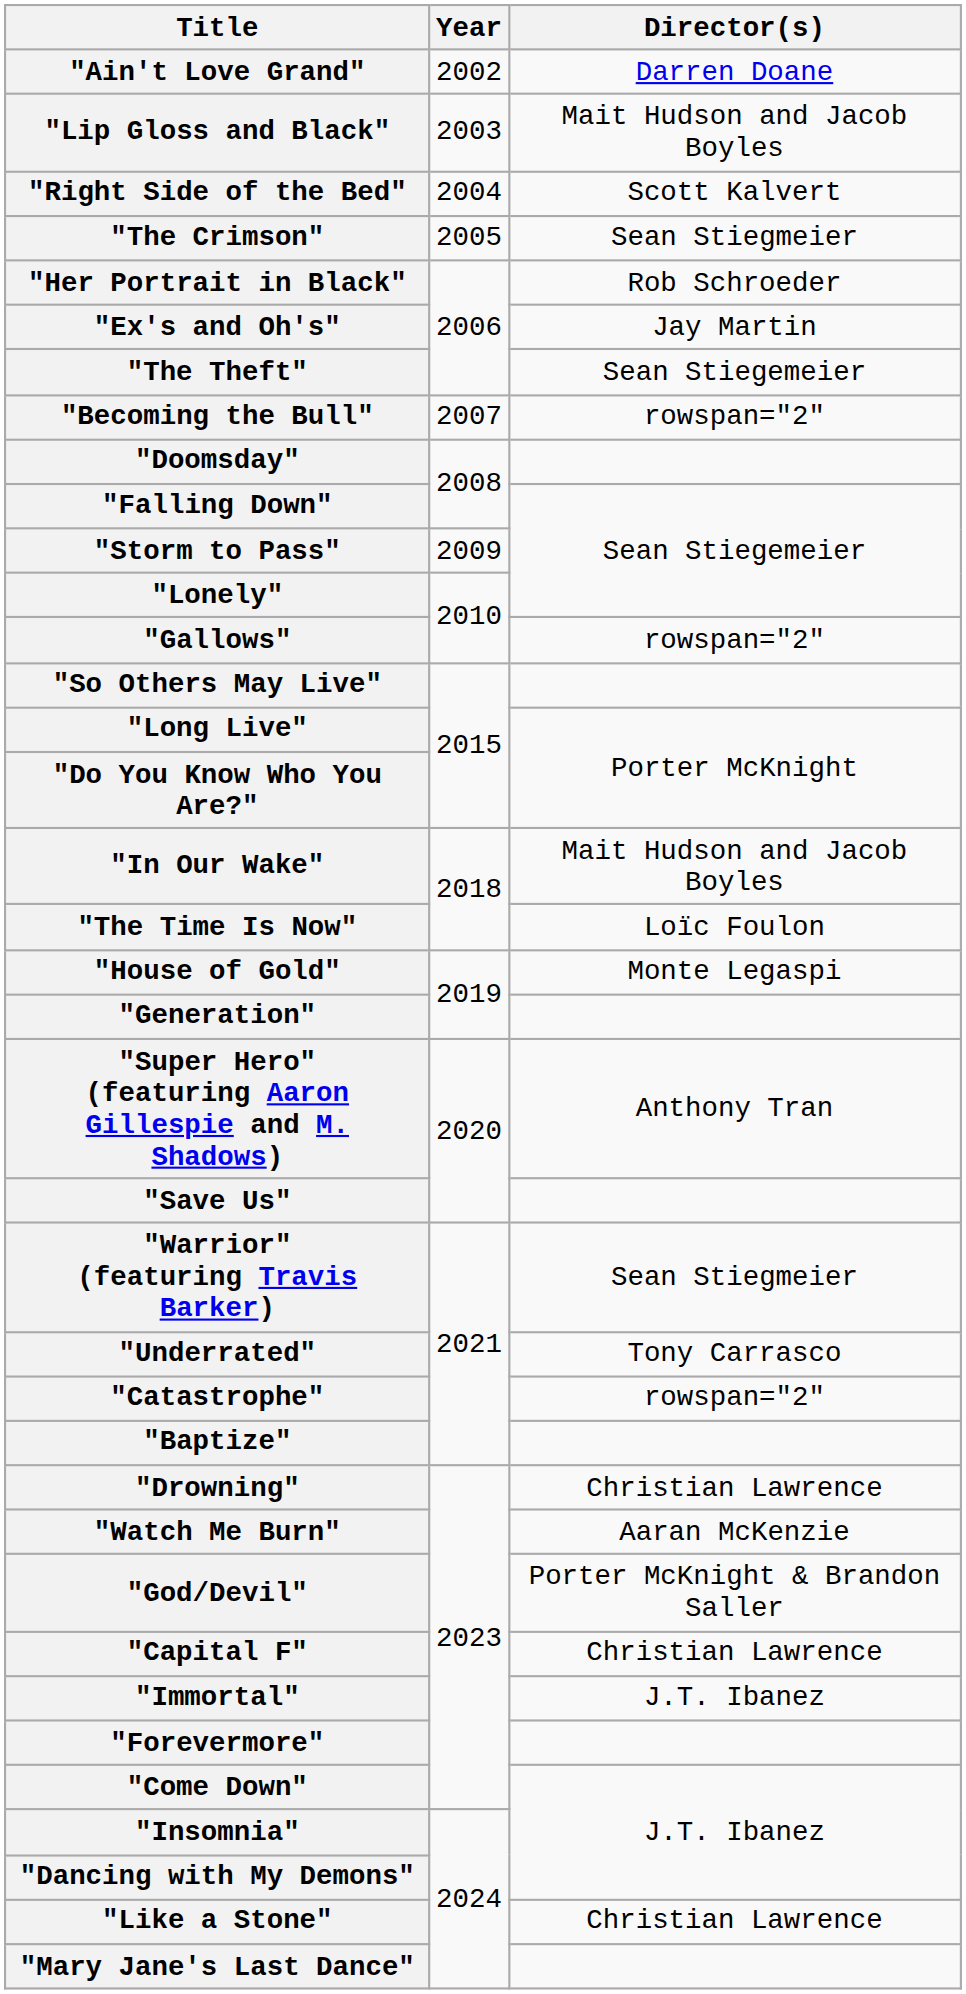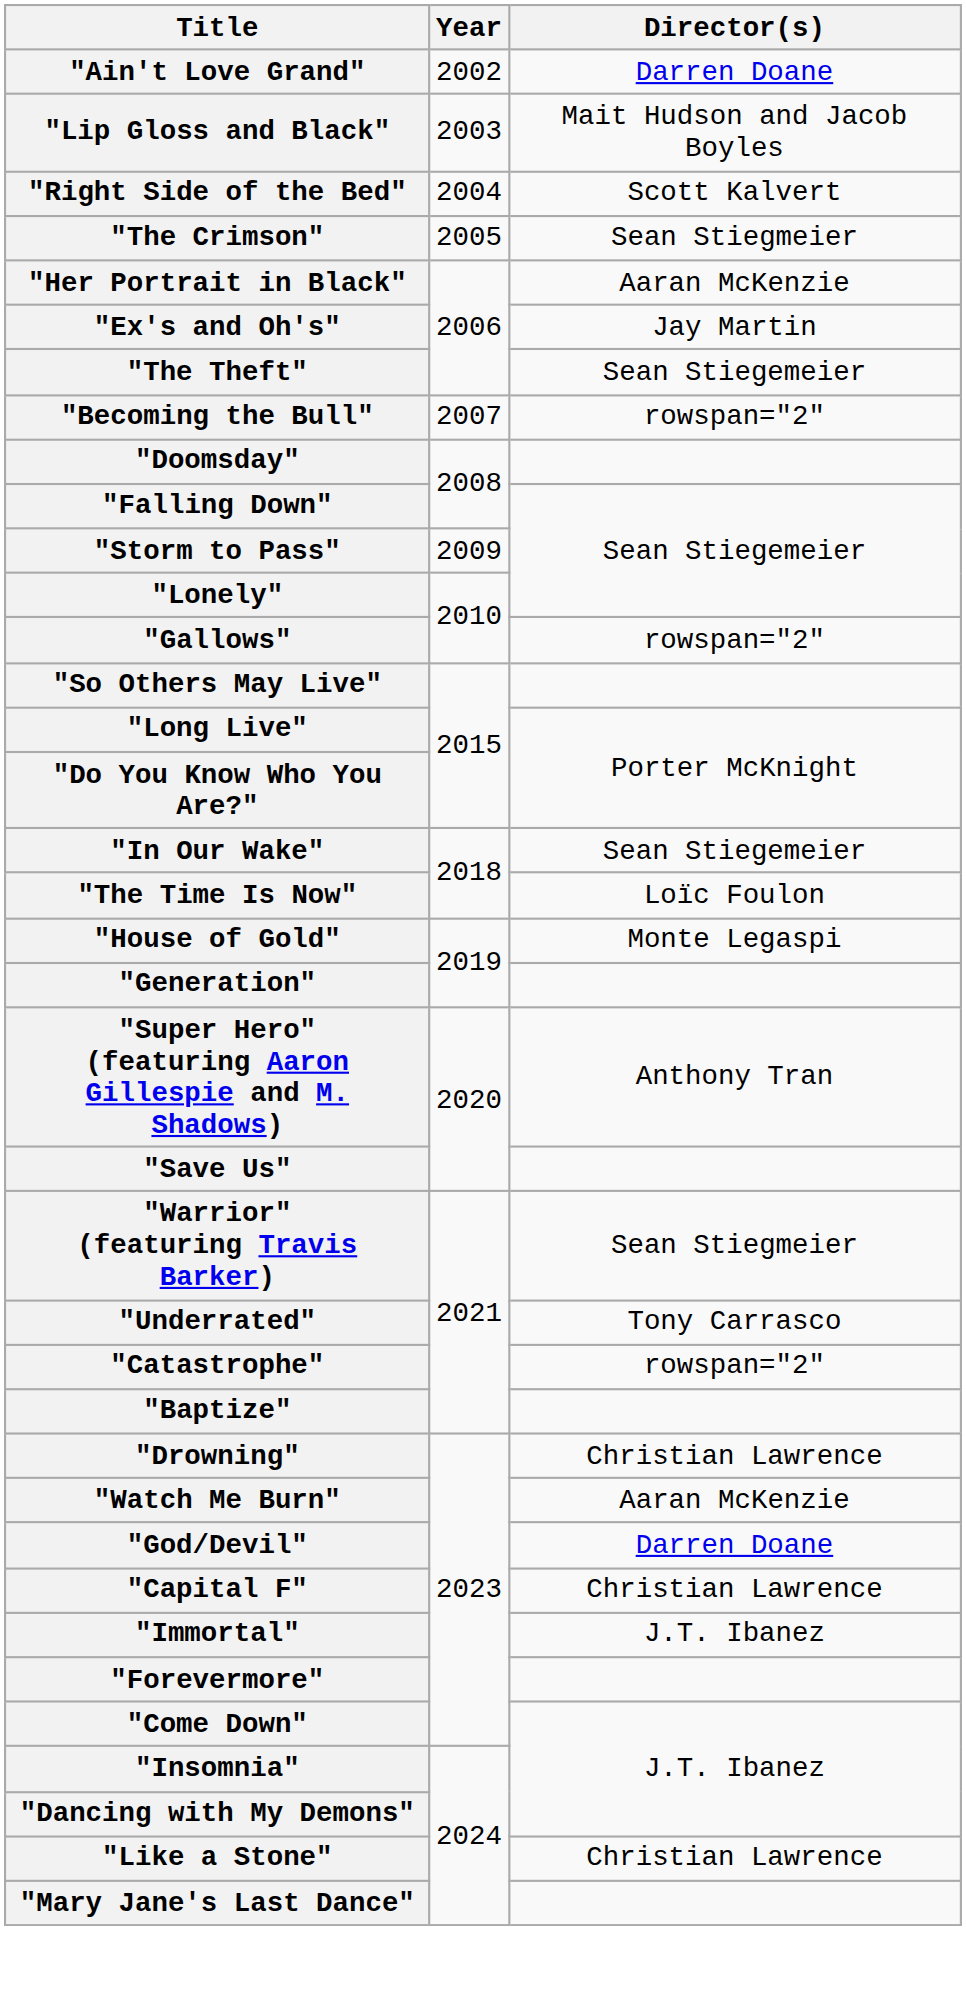"Her Portrait in Black" | Director(s): Rob Schroeder -> Aaran McKenzie
"In Our Wake" | Director(s): Mait Hudson and Jacob Boyles -> Sean Stiegemeier
"God/Devil" | Director(s): Porter McKnight & Brandon Saller -> Darren Doane
